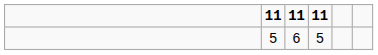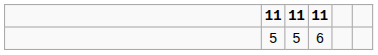row 2 | column 3: 6 -> 5
row 2 | column 4: 5 -> 6
